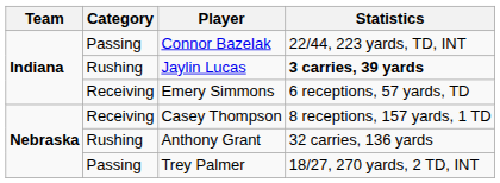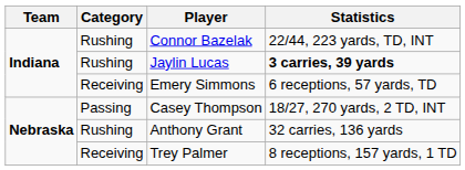Connor Bazelak | Category: Passing -> Rushing
Casey Thompson | Category: Receiving -> Passing
Casey Thompson | Statistics: 8 receptions, 157 yards, 1 TD -> 18/27, 270 yards, 2 TD, INT
Trey Palmer | Category: Passing -> Receiving
Trey Palmer | Statistics: 18/27, 270 yards, 2 TD, INT -> 8 receptions, 157 yards, 1 TD
